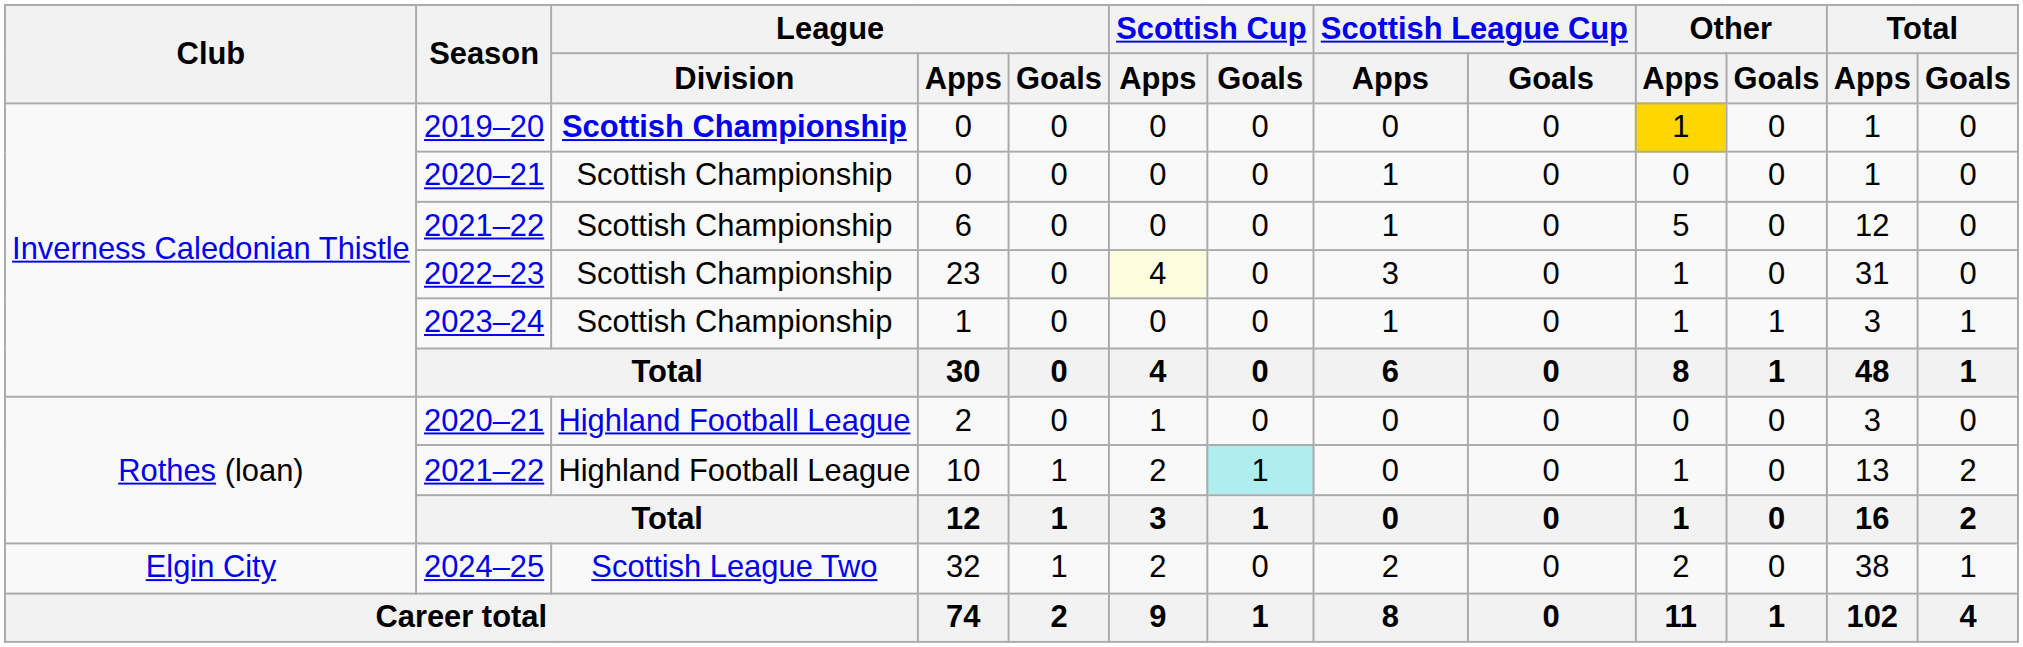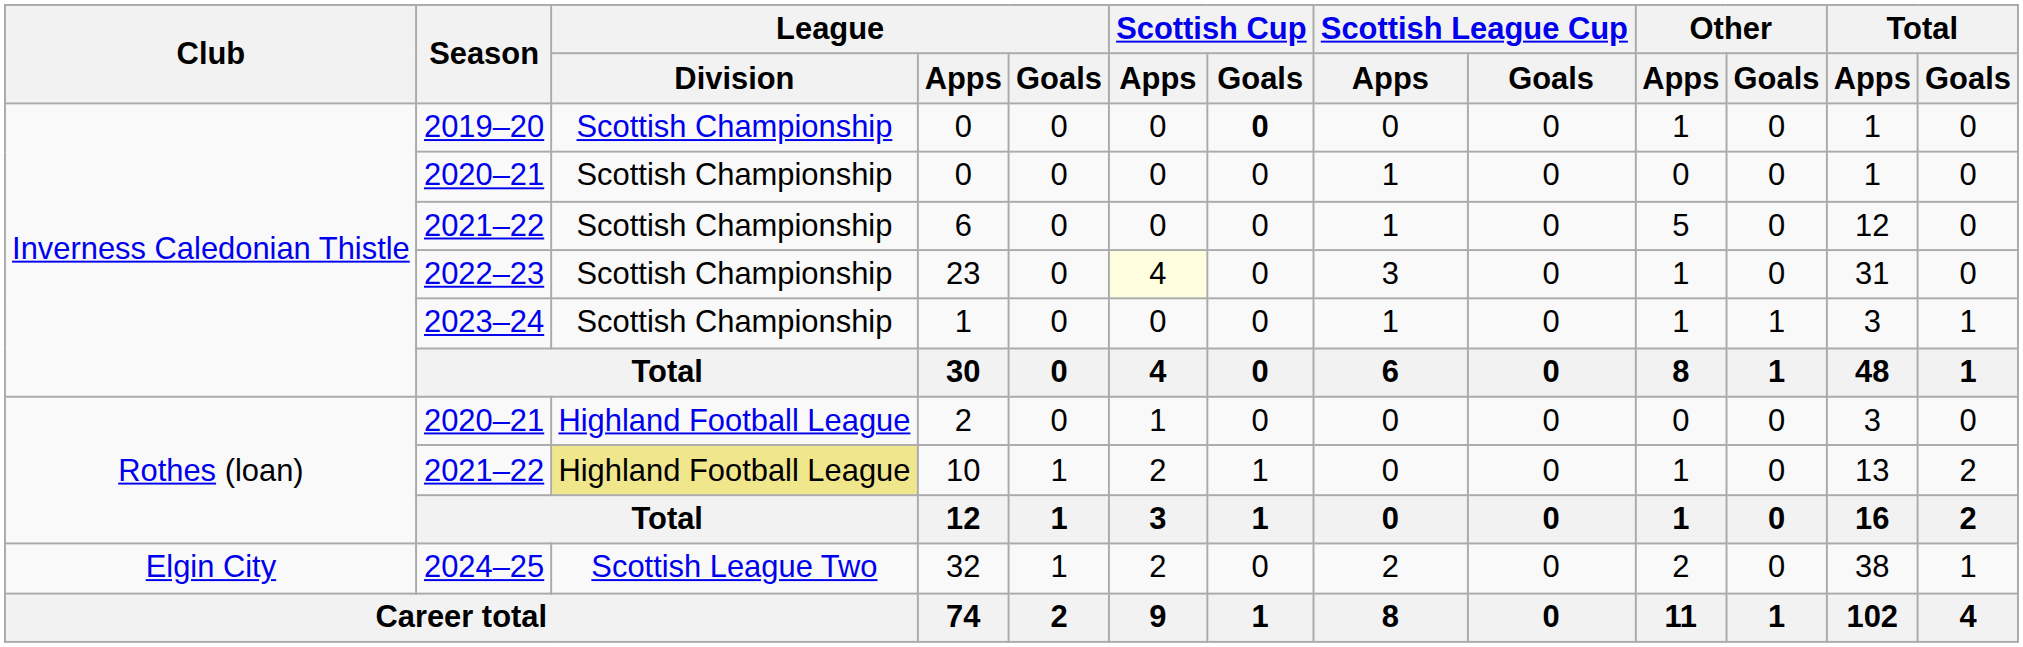2019–20 / 0 | League / Division: bold -> normal
2019–20 / 0 | Scottish Cup / Goals: normal -> bold
2019–20 / 0 | Other / Apps: gold background -> no background
10 | League / Division: no background -> khaki background
10 | Scottish Cup / Goals: paleturquoise background -> no background
